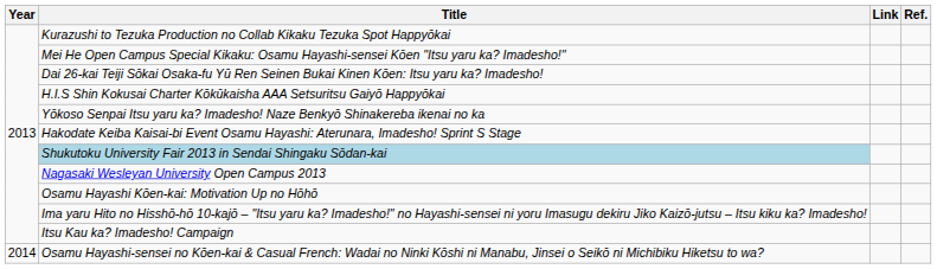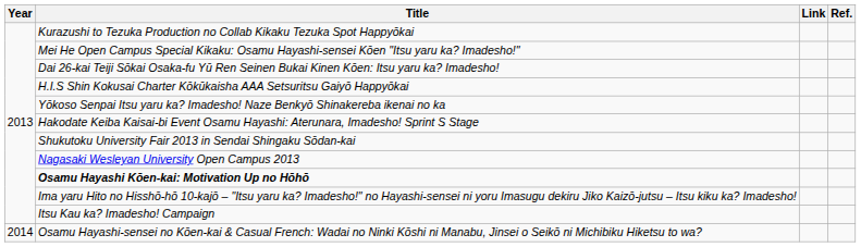Shukutoku University Fair 2013 in Sendai Shingaku Sōdan-kai | Title: lightblue background -> no background
Osamu Hayashi Kōen-kai: Motivation Up no Hōhō | Title: normal -> bold
